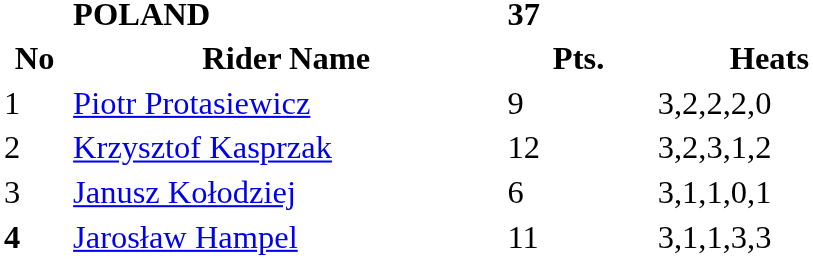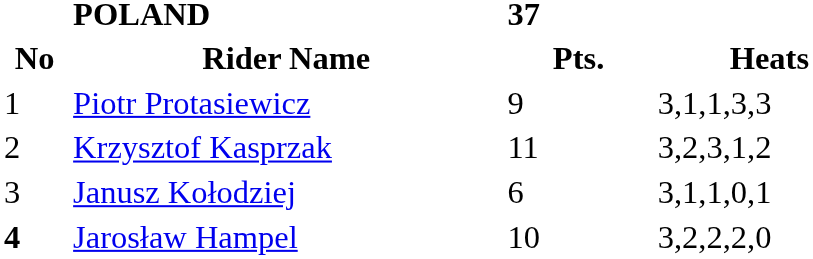Piotr Protasiewicz | Heats: 3,2,2,2,0 -> 3,1,1,3,3
Krzysztof Kasprzak | 37 / Pts.: 12 -> 11
Jarosław Hampel | 37 / Pts.: 11 -> 10
Jarosław Hampel | Heats: 3,1,1,3,3 -> 3,2,2,2,0
